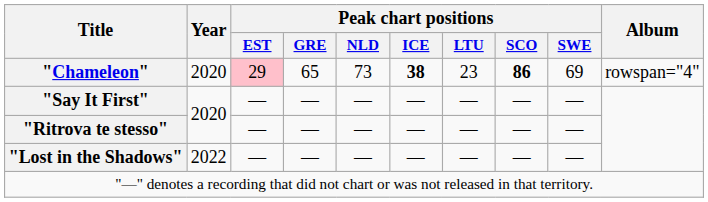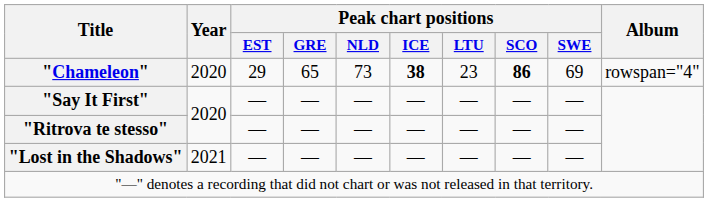"Chameleon" | Peak chart positions / EST: pink background -> no background
"Lost in the Shadows" | Year: 2022 -> 2021
